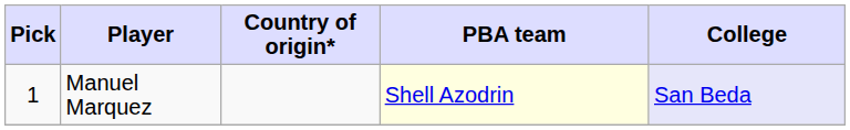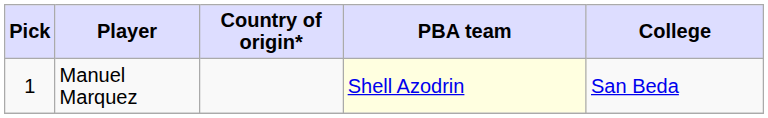Manuel Marquez | College: lavender background -> no background
